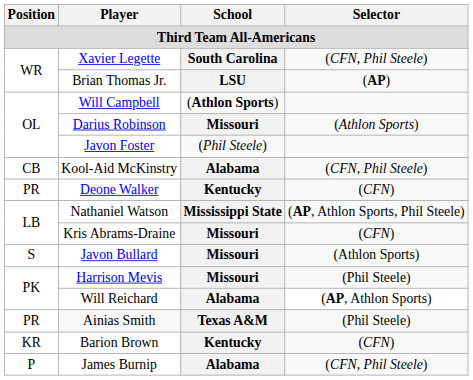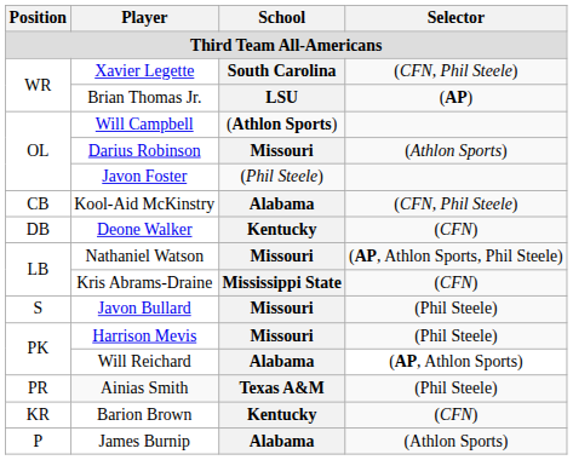Deone Walker | Position: PR -> DB
Nathaniel Watson | School: Mississippi State -> Missouri
Kris Abrams-Draine | School: Missouri -> Mississippi State
Javon Bullard | Selector: (Athlon Sports) -> (Phil Steele)
James Burnip | Selector: (CFN, Phil Steele) -> (Athlon Sports)
